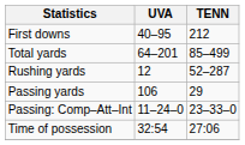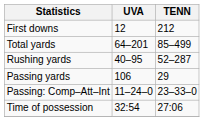First downs | UVA: 40–95 -> 12
Rushing yards | UVA: 12 -> 40–95
